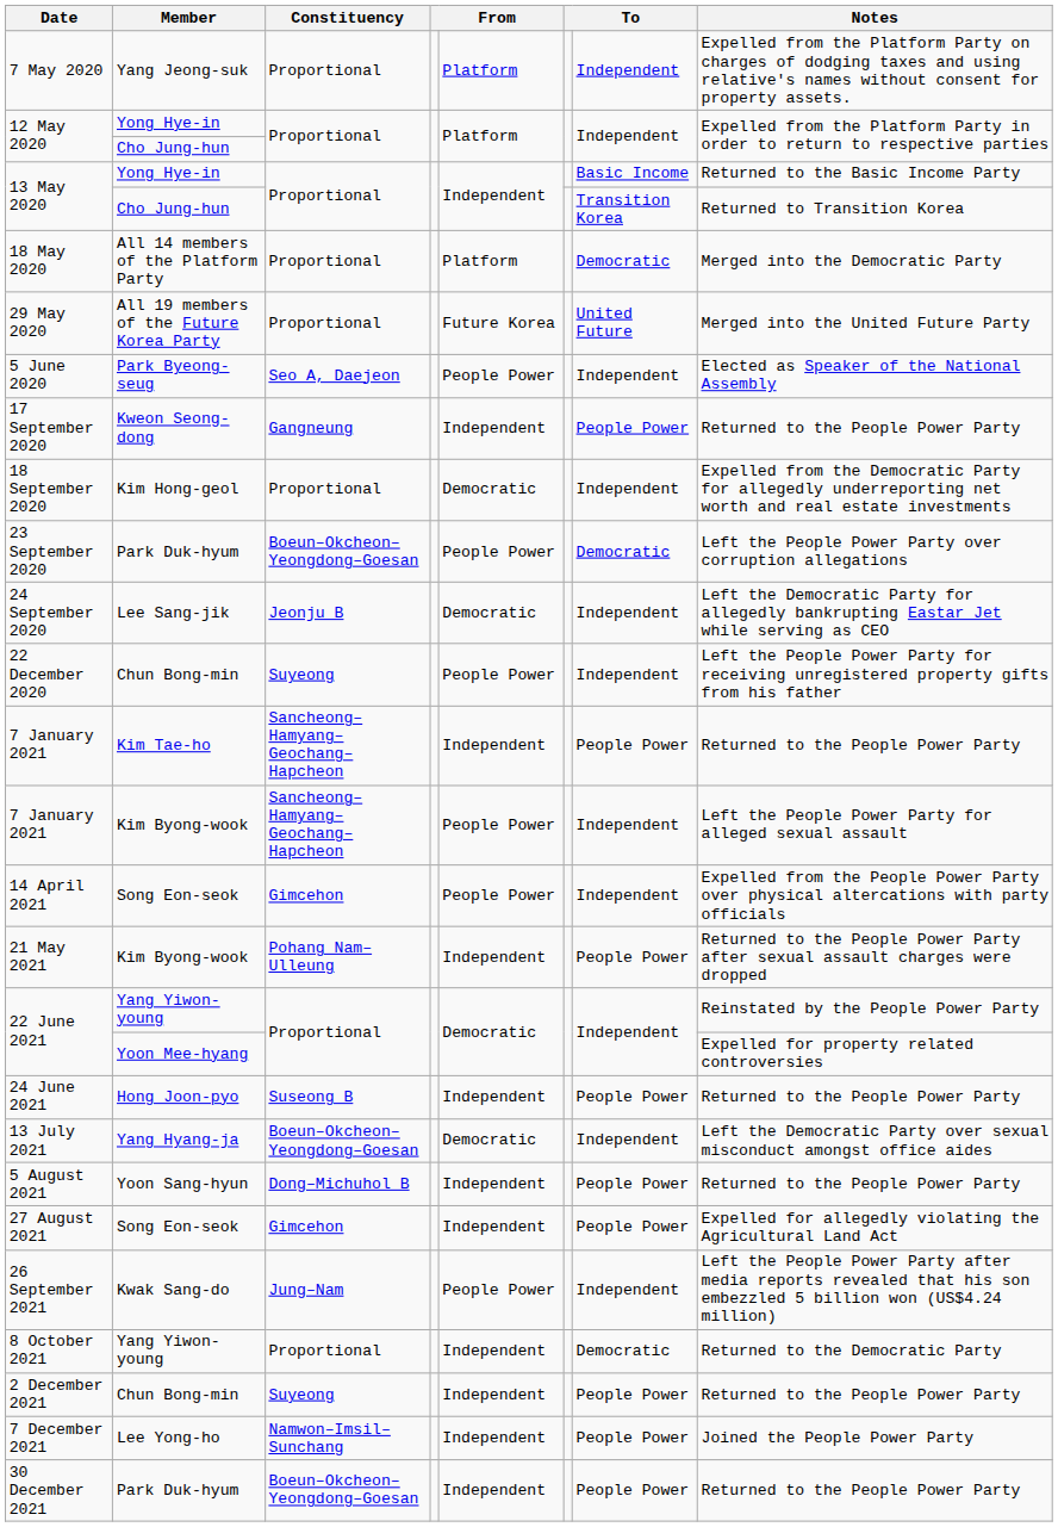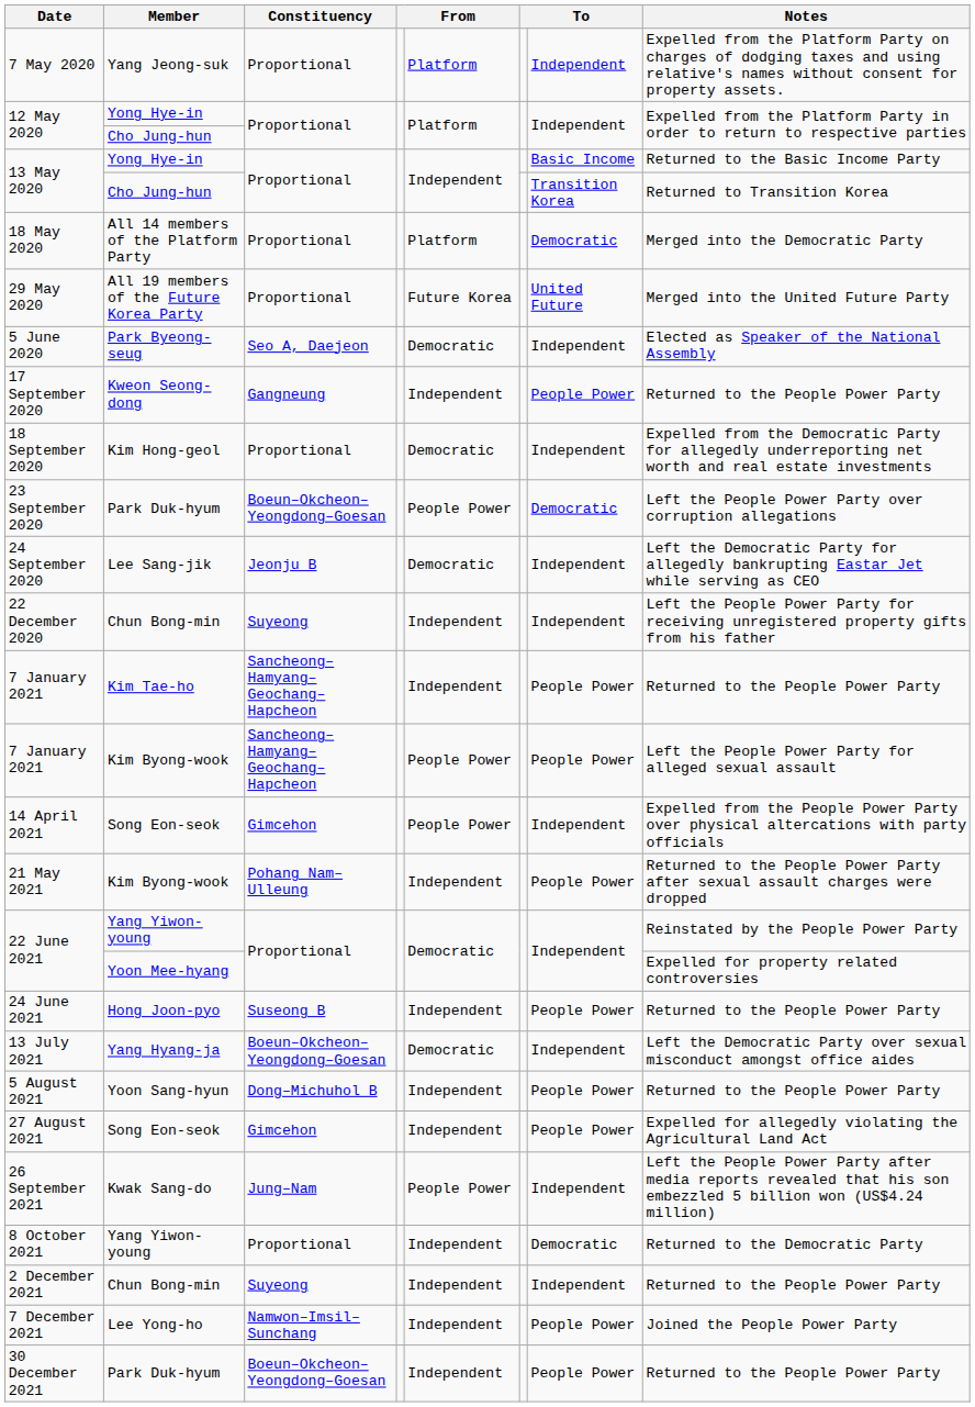5 June 2020 | column 5: People Power -> Democratic
22 December 2020 | column 5: People Power -> Independent
7 January 2021 / Kim Byong-wook | column 7: Independent -> People Power
2 December 2021 | column 7: People Power -> Independent
